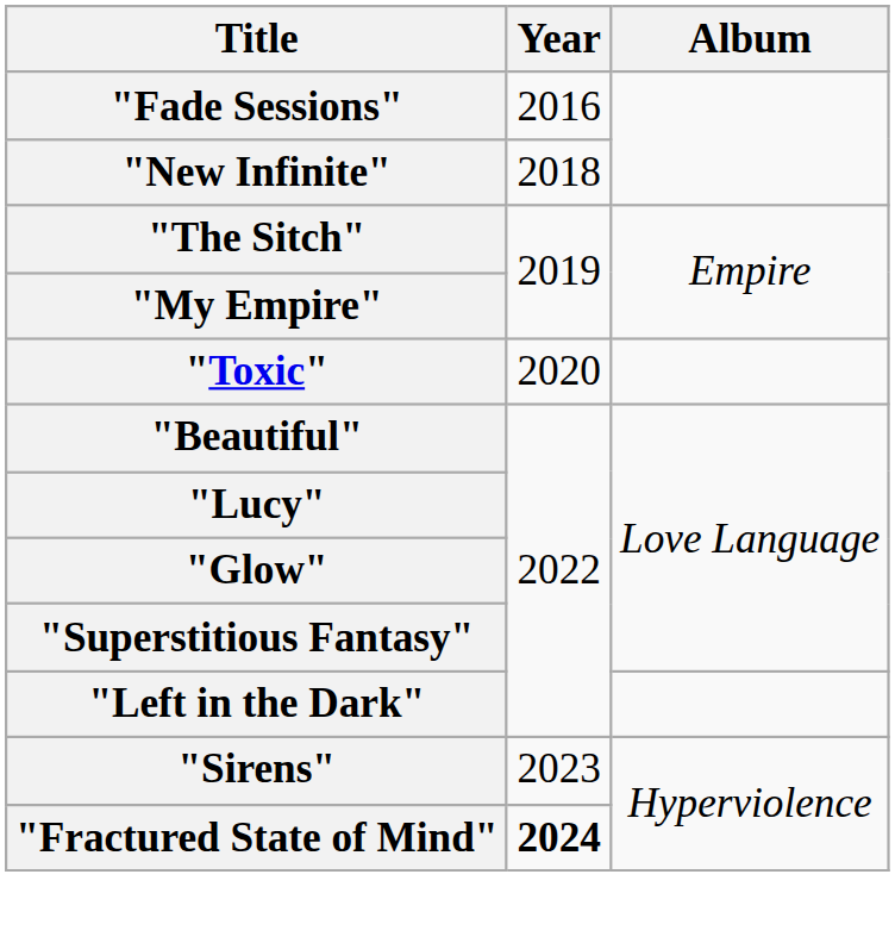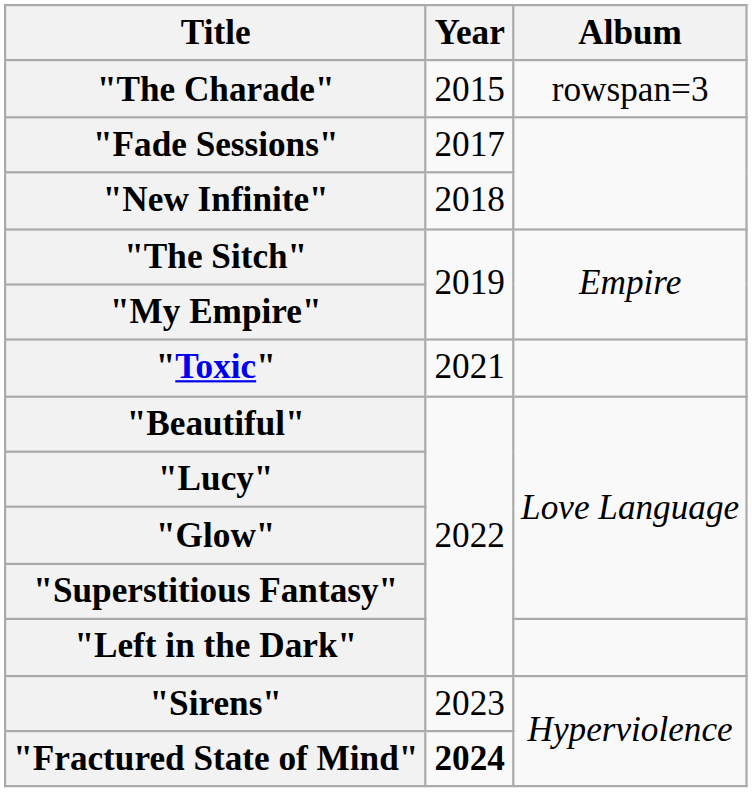+ row: "The Charade" | 2015 | rowspan=3
"Fade Sessions" | Year: 2016 -> 2017
"Toxic" | Year: 2020 -> 2021
